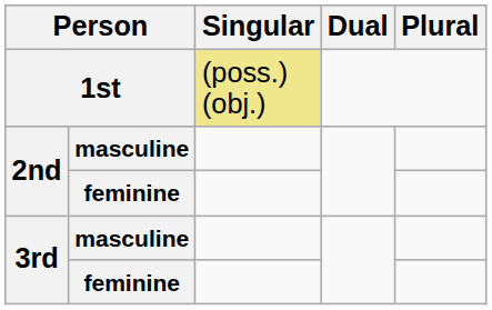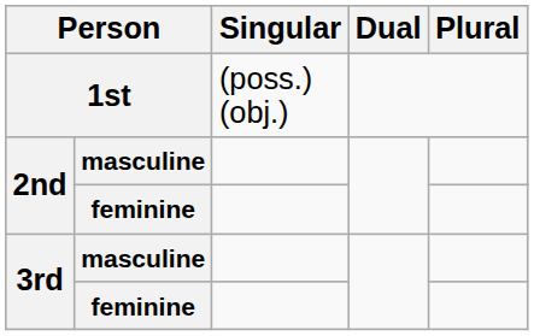1st | Singular: khaki background -> no background
